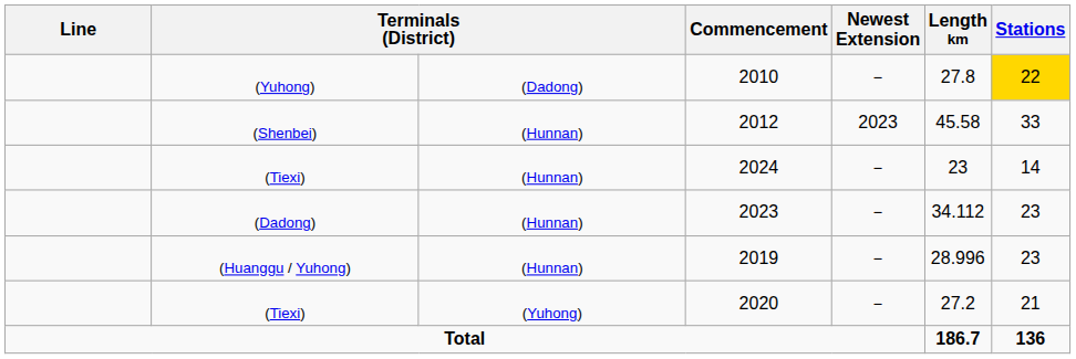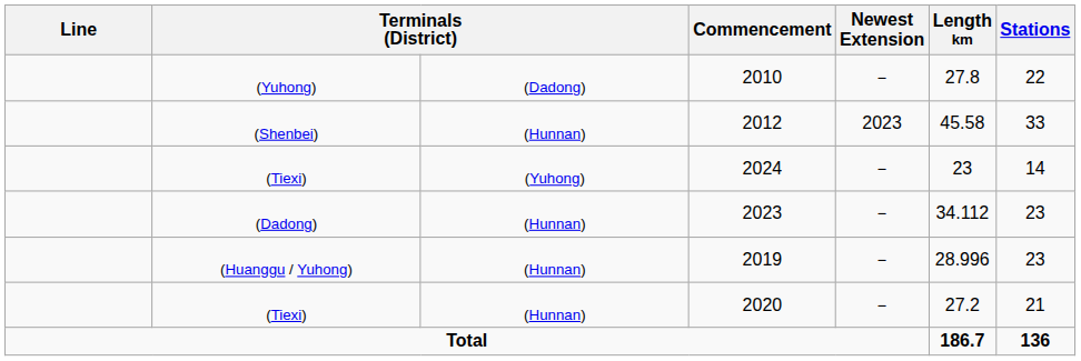2010 | Stations: gold background -> no background
2024 | column 3: (Hunnan) -> (Yuhong)
2020 | column 3: (Yuhong) -> (Hunnan)
